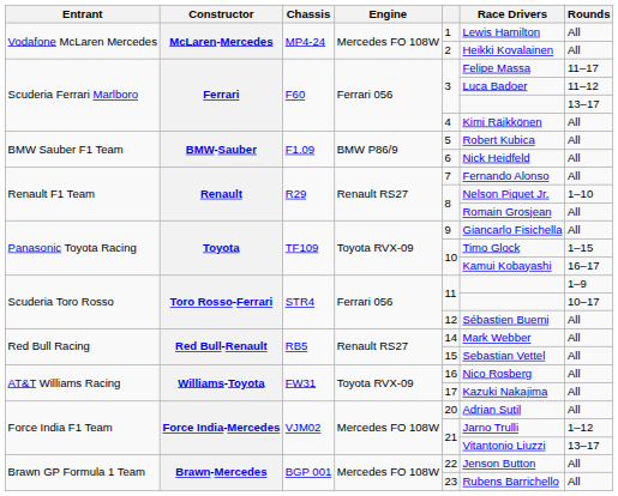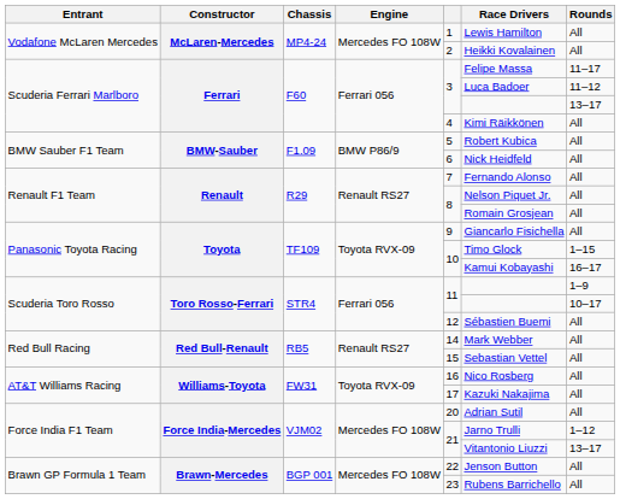row 11 | Rounds: 1–10 -> All
